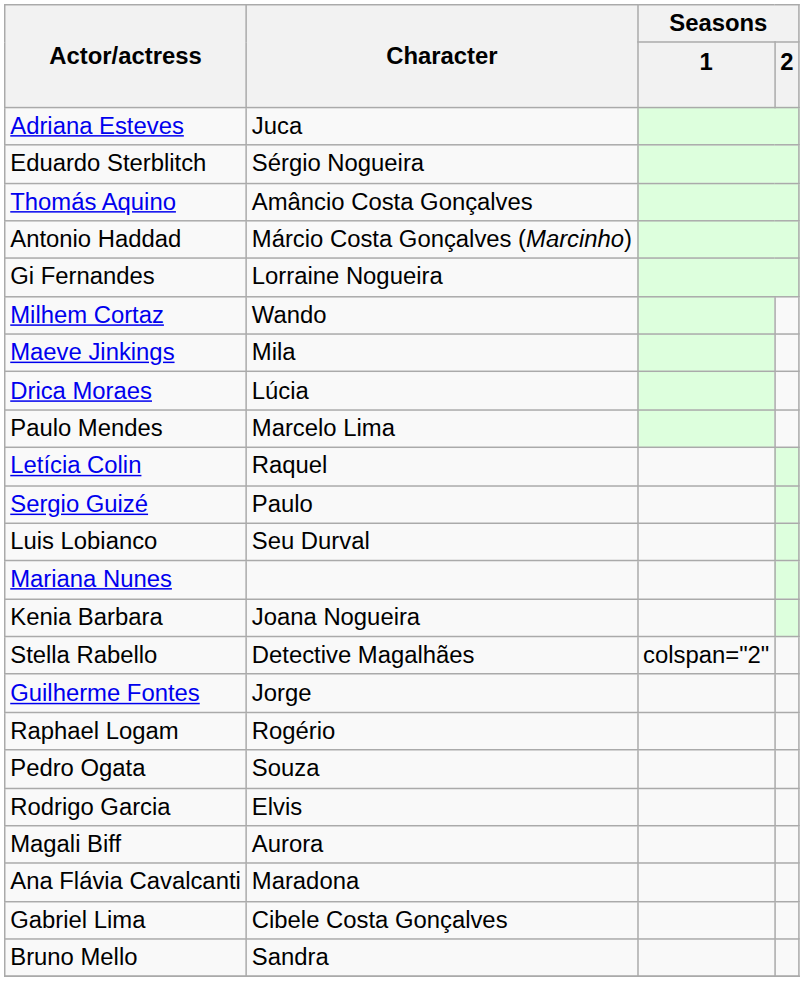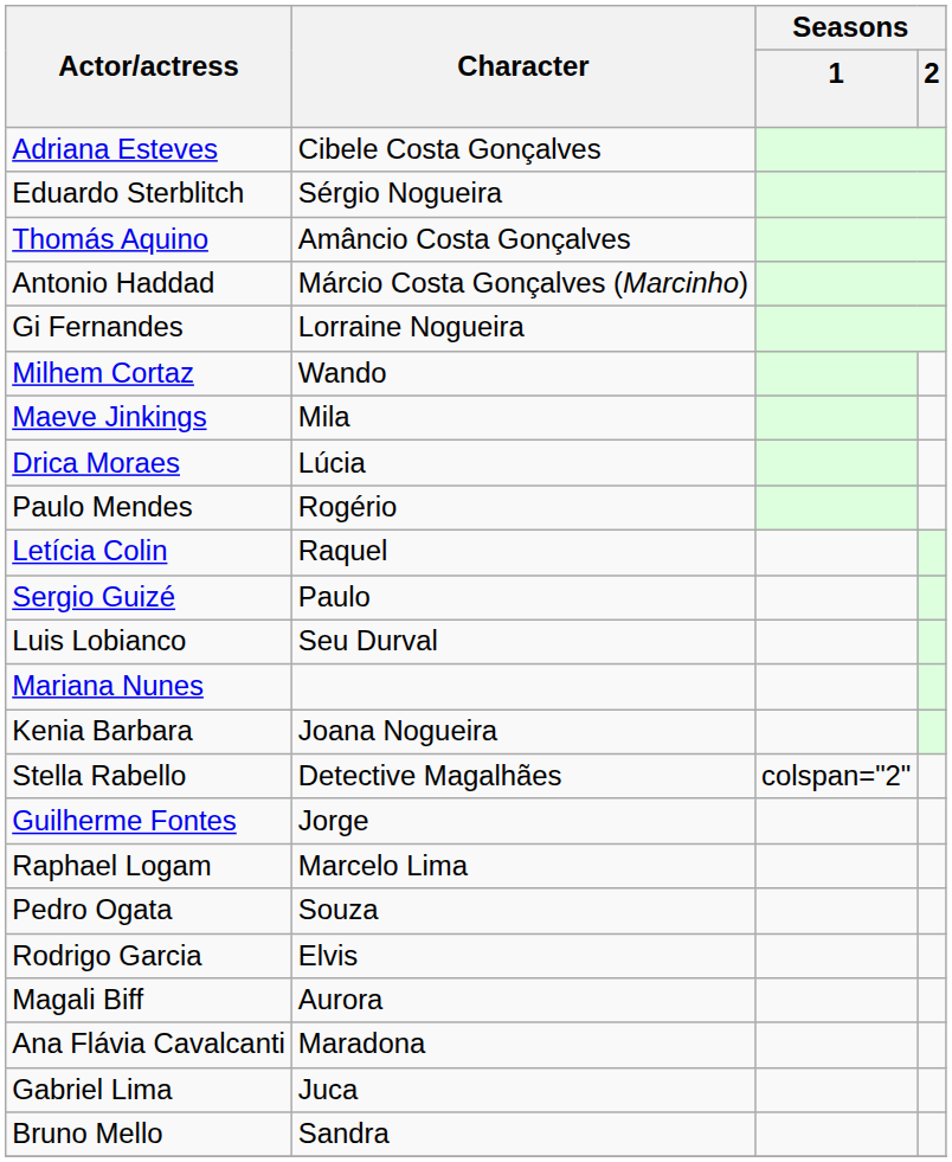Adriana Esteves | Character: Juca -> Cibele Costa Gonçalves
Paulo Mendes | Character: Marcelo Lima -> Rogério
Raphael Logam | Character: Rogério -> Marcelo Lima
Gabriel Lima | Character: Cibele Costa Gonçalves -> Juca
